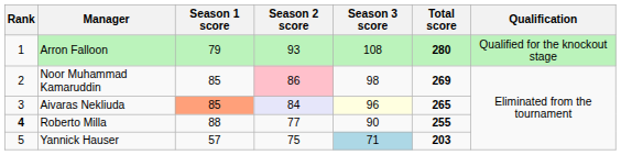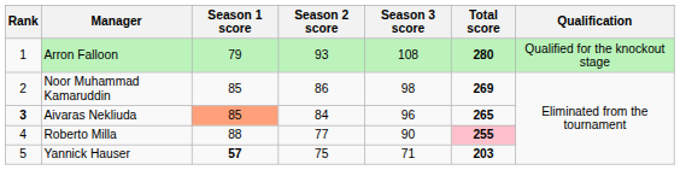Noor Muhammad Kamaruddin | Season 2 score: pink background -> no background
Aivaras Nekliuda | Rank: normal -> bold
Aivaras Nekliuda | Season 2 score: lavender background -> no background
Aivaras Nekliuda | Season 3 score: lightyellow background -> no background
Roberto Milla | Rank: bold -> normal
Roberto Milla | Total score: no background -> pink background
Yannick Hauser | Season 1 score: normal -> bold
Yannick Hauser | Season 3 score: lightblue background -> no background
